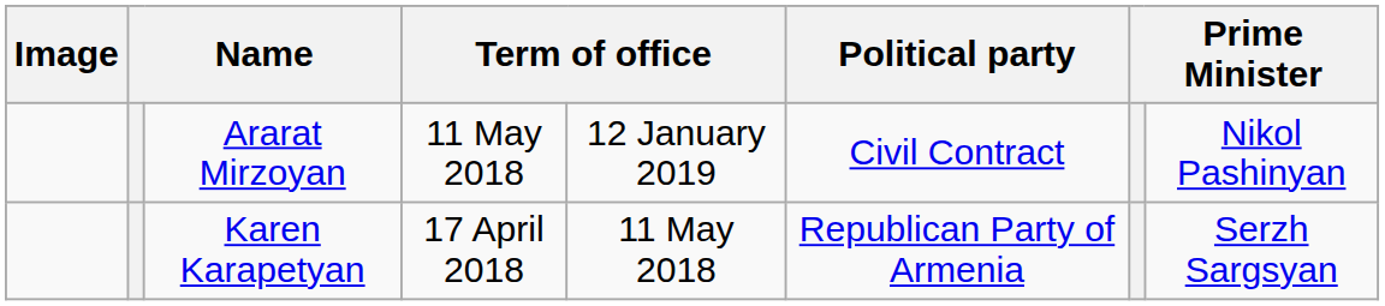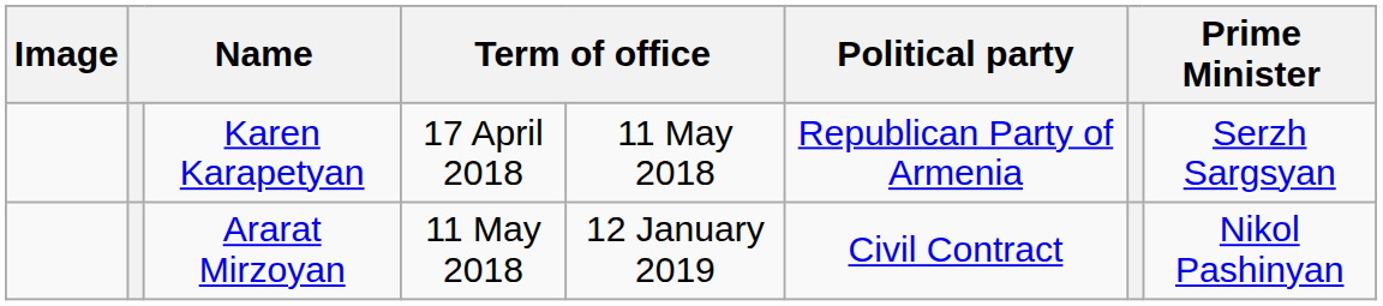rows swapped: Karen Karapetyan <-> Ararat Mirzoyan
